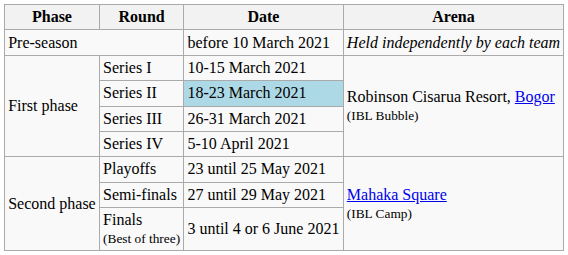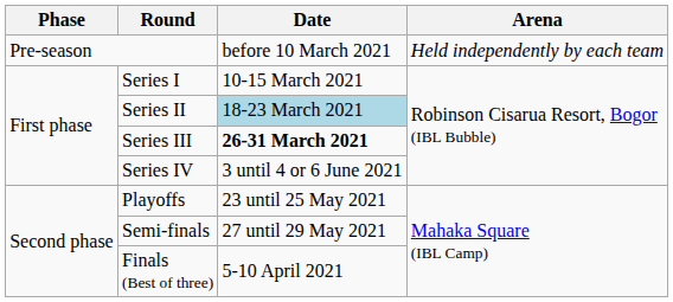Series III | Date: normal -> bold
Series IV | Date: 5-10 April 2021 -> 3 until 4 or 6 June 2021
Finals (Best of three) | Date: 3 until 4 or 6 June 2021 -> 5-10 April 2021
